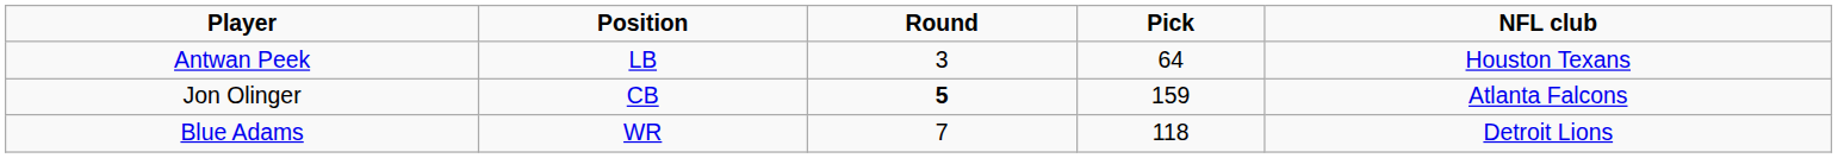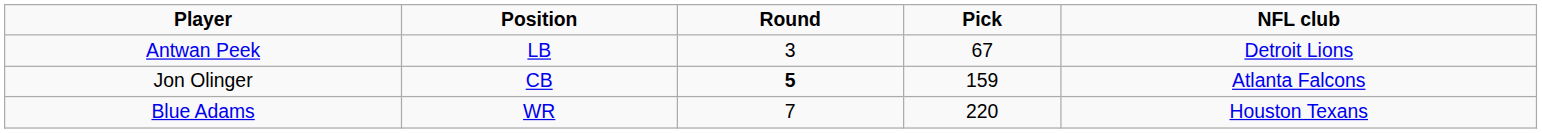Antwan Peek | Pick: 64 -> 67
Antwan Peek | NFL club: Houston Texans -> Detroit Lions
Blue Adams | Pick: 118 -> 220
Blue Adams | NFL club: Detroit Lions -> Houston Texans
